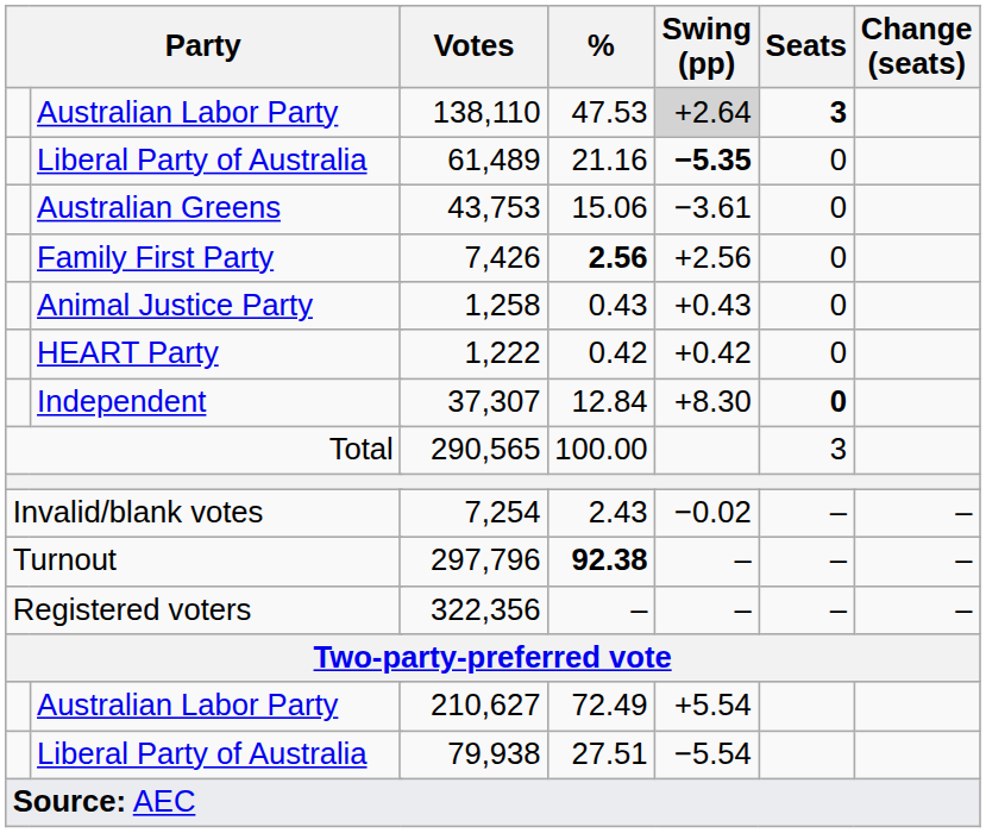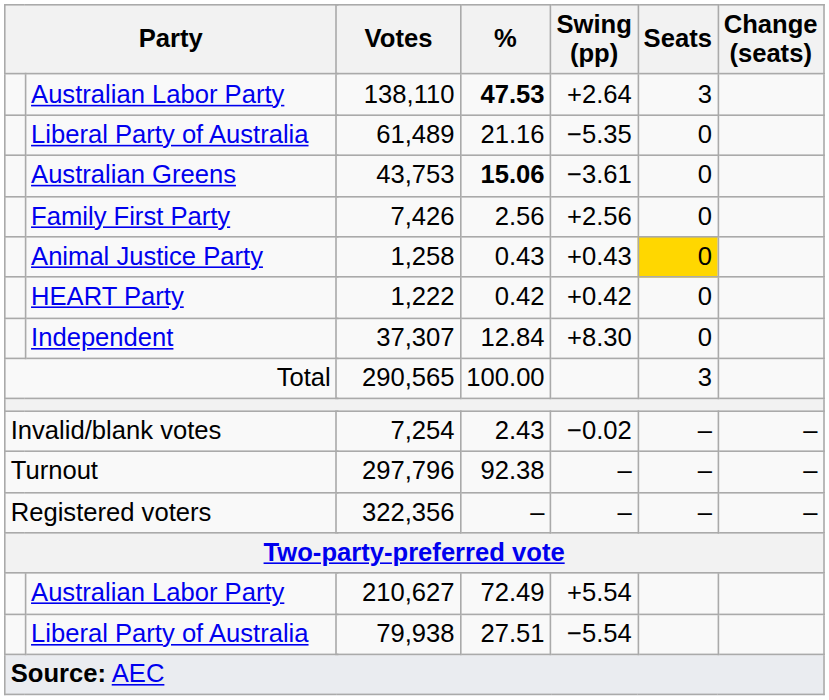138,110 | %: normal -> bold
138,110 | Swing (pp): lightgrey background -> no background
138,110 | Seats: bold -> normal
61,489 | Swing (pp): bold -> normal
43,753 | %: normal -> bold
7,426 | %: bold -> normal
1,258 | Seats: no background -> gold background
37,307 | Seats: bold -> normal
297,796 | %: bold -> normal
